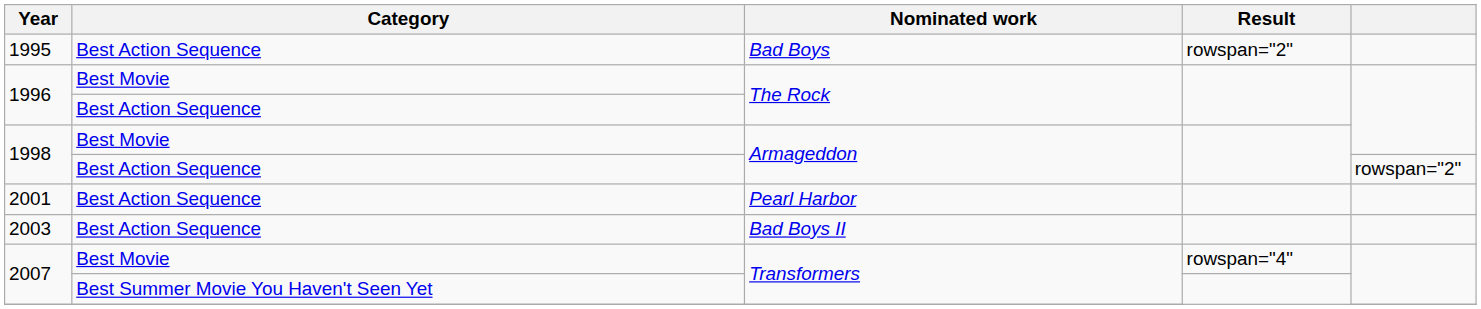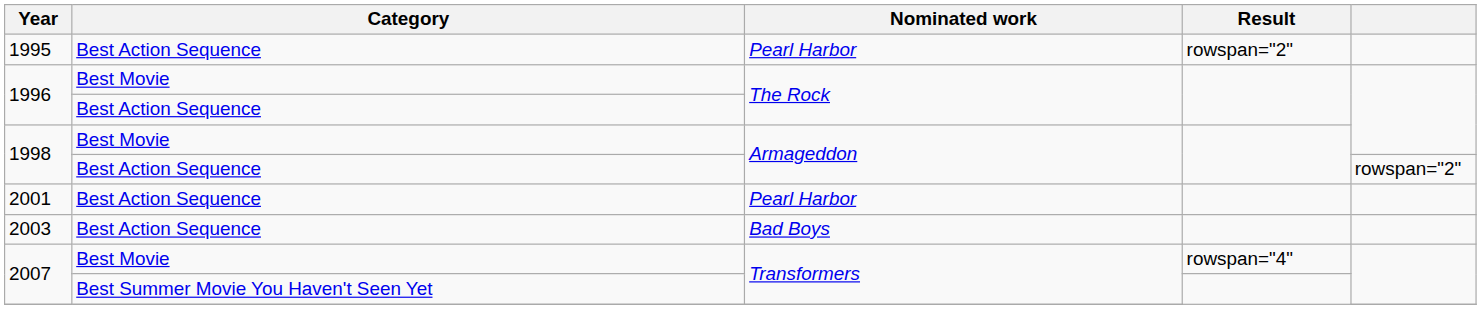1995 | Nominated work: Bad Boys -> Pearl Harbor
2003 | Nominated work: Bad Boys II -> Bad Boys
